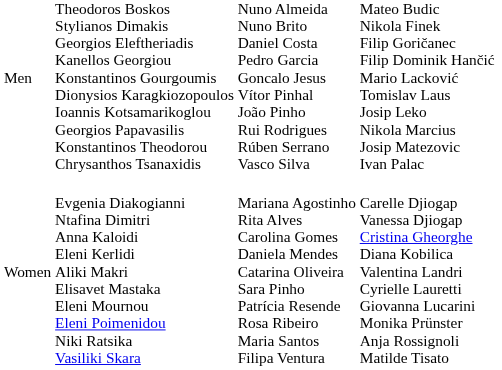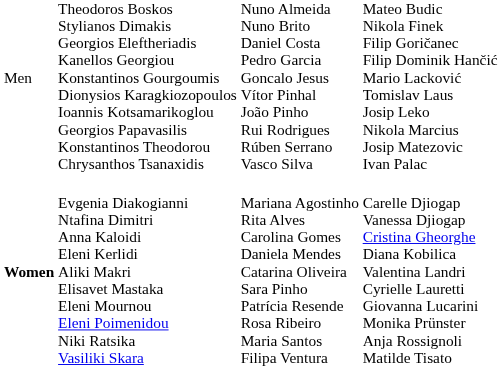Women | column 1: normal -> bold
